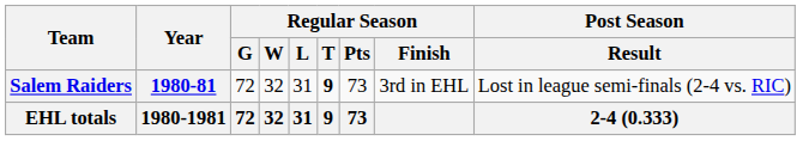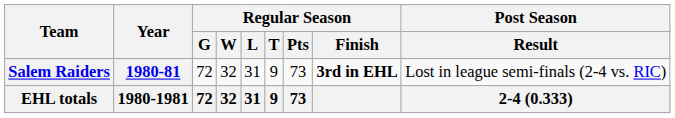Salem Raiders | Regular Season / T: bold -> normal
Salem Raiders | Regular Season / Finish: normal -> bold
